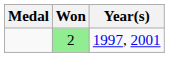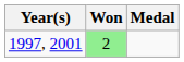columns swapped: Medal <-> Year(s)
